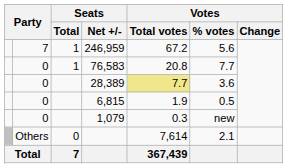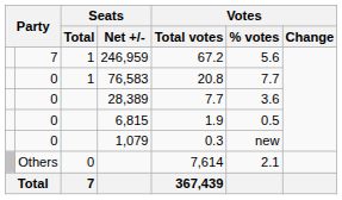28,389 | Votes / Total votes: khaki background -> no background
